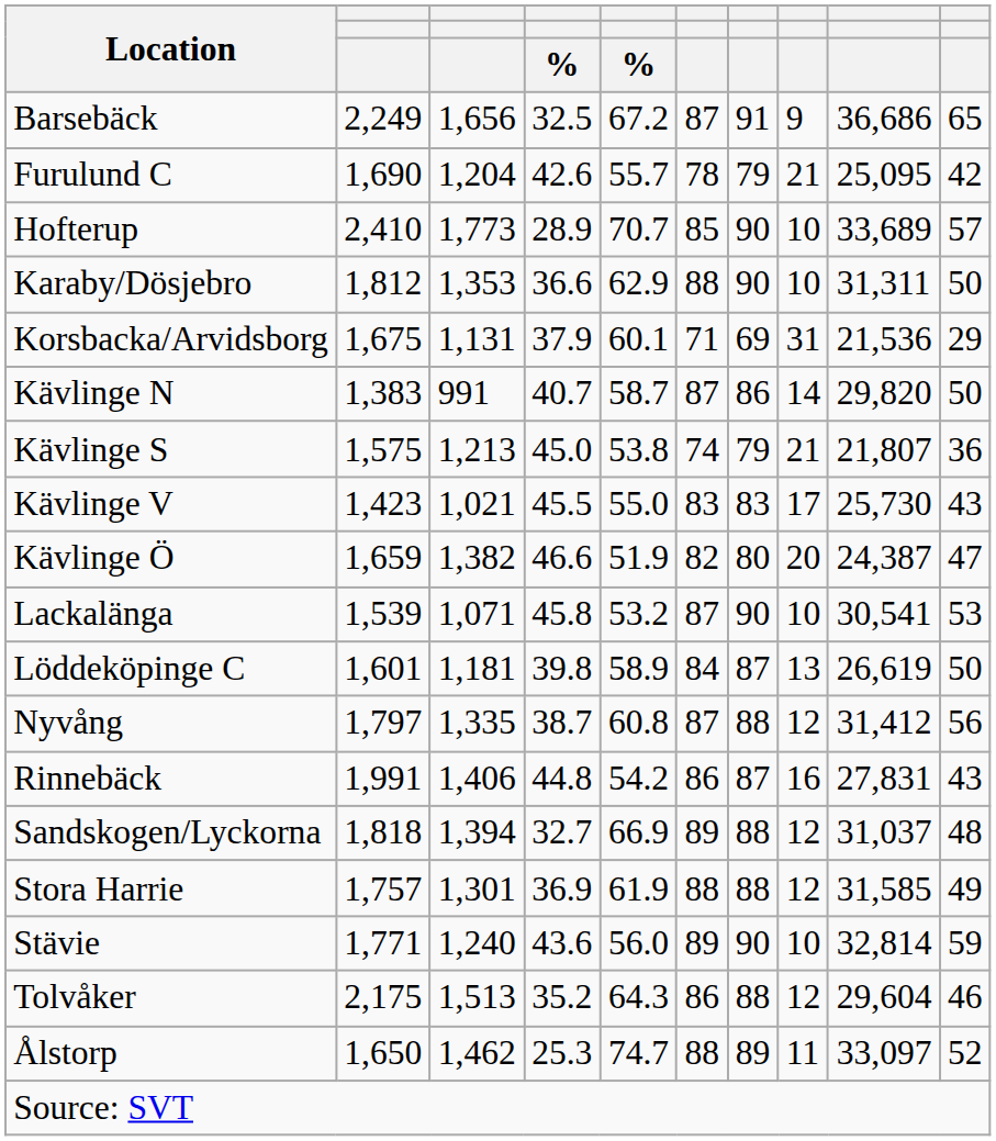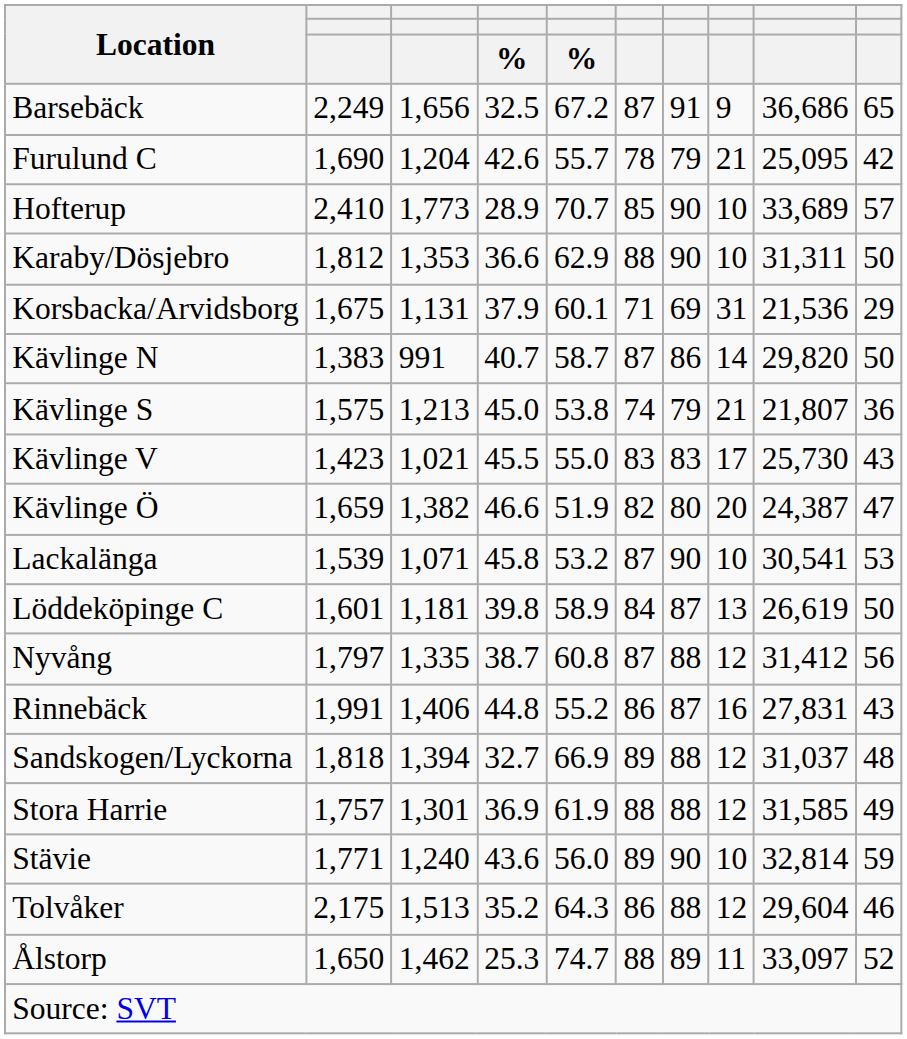Rinnebäck | column 5: 54.2 -> 55.2
